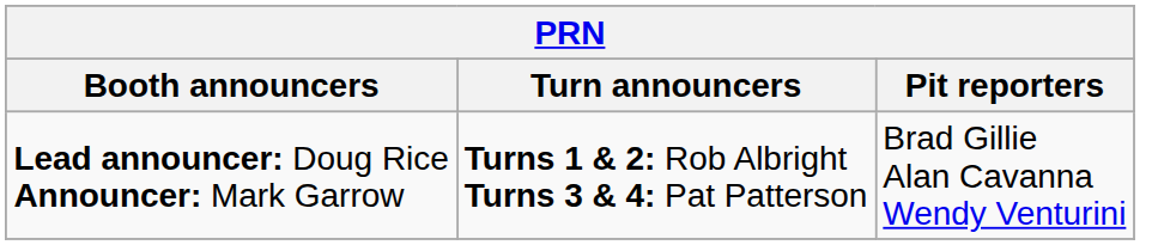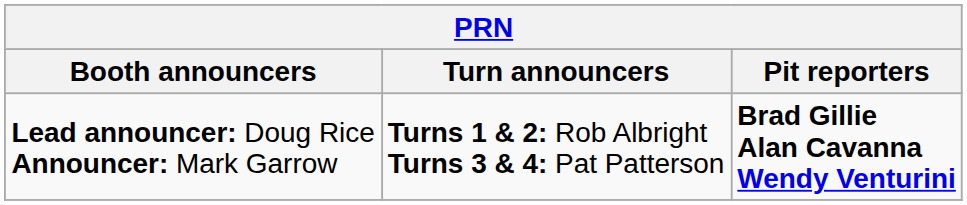Lead announcer: Doug Rice Announcer: Mark Garrow | Pit reporters: normal -> bold
